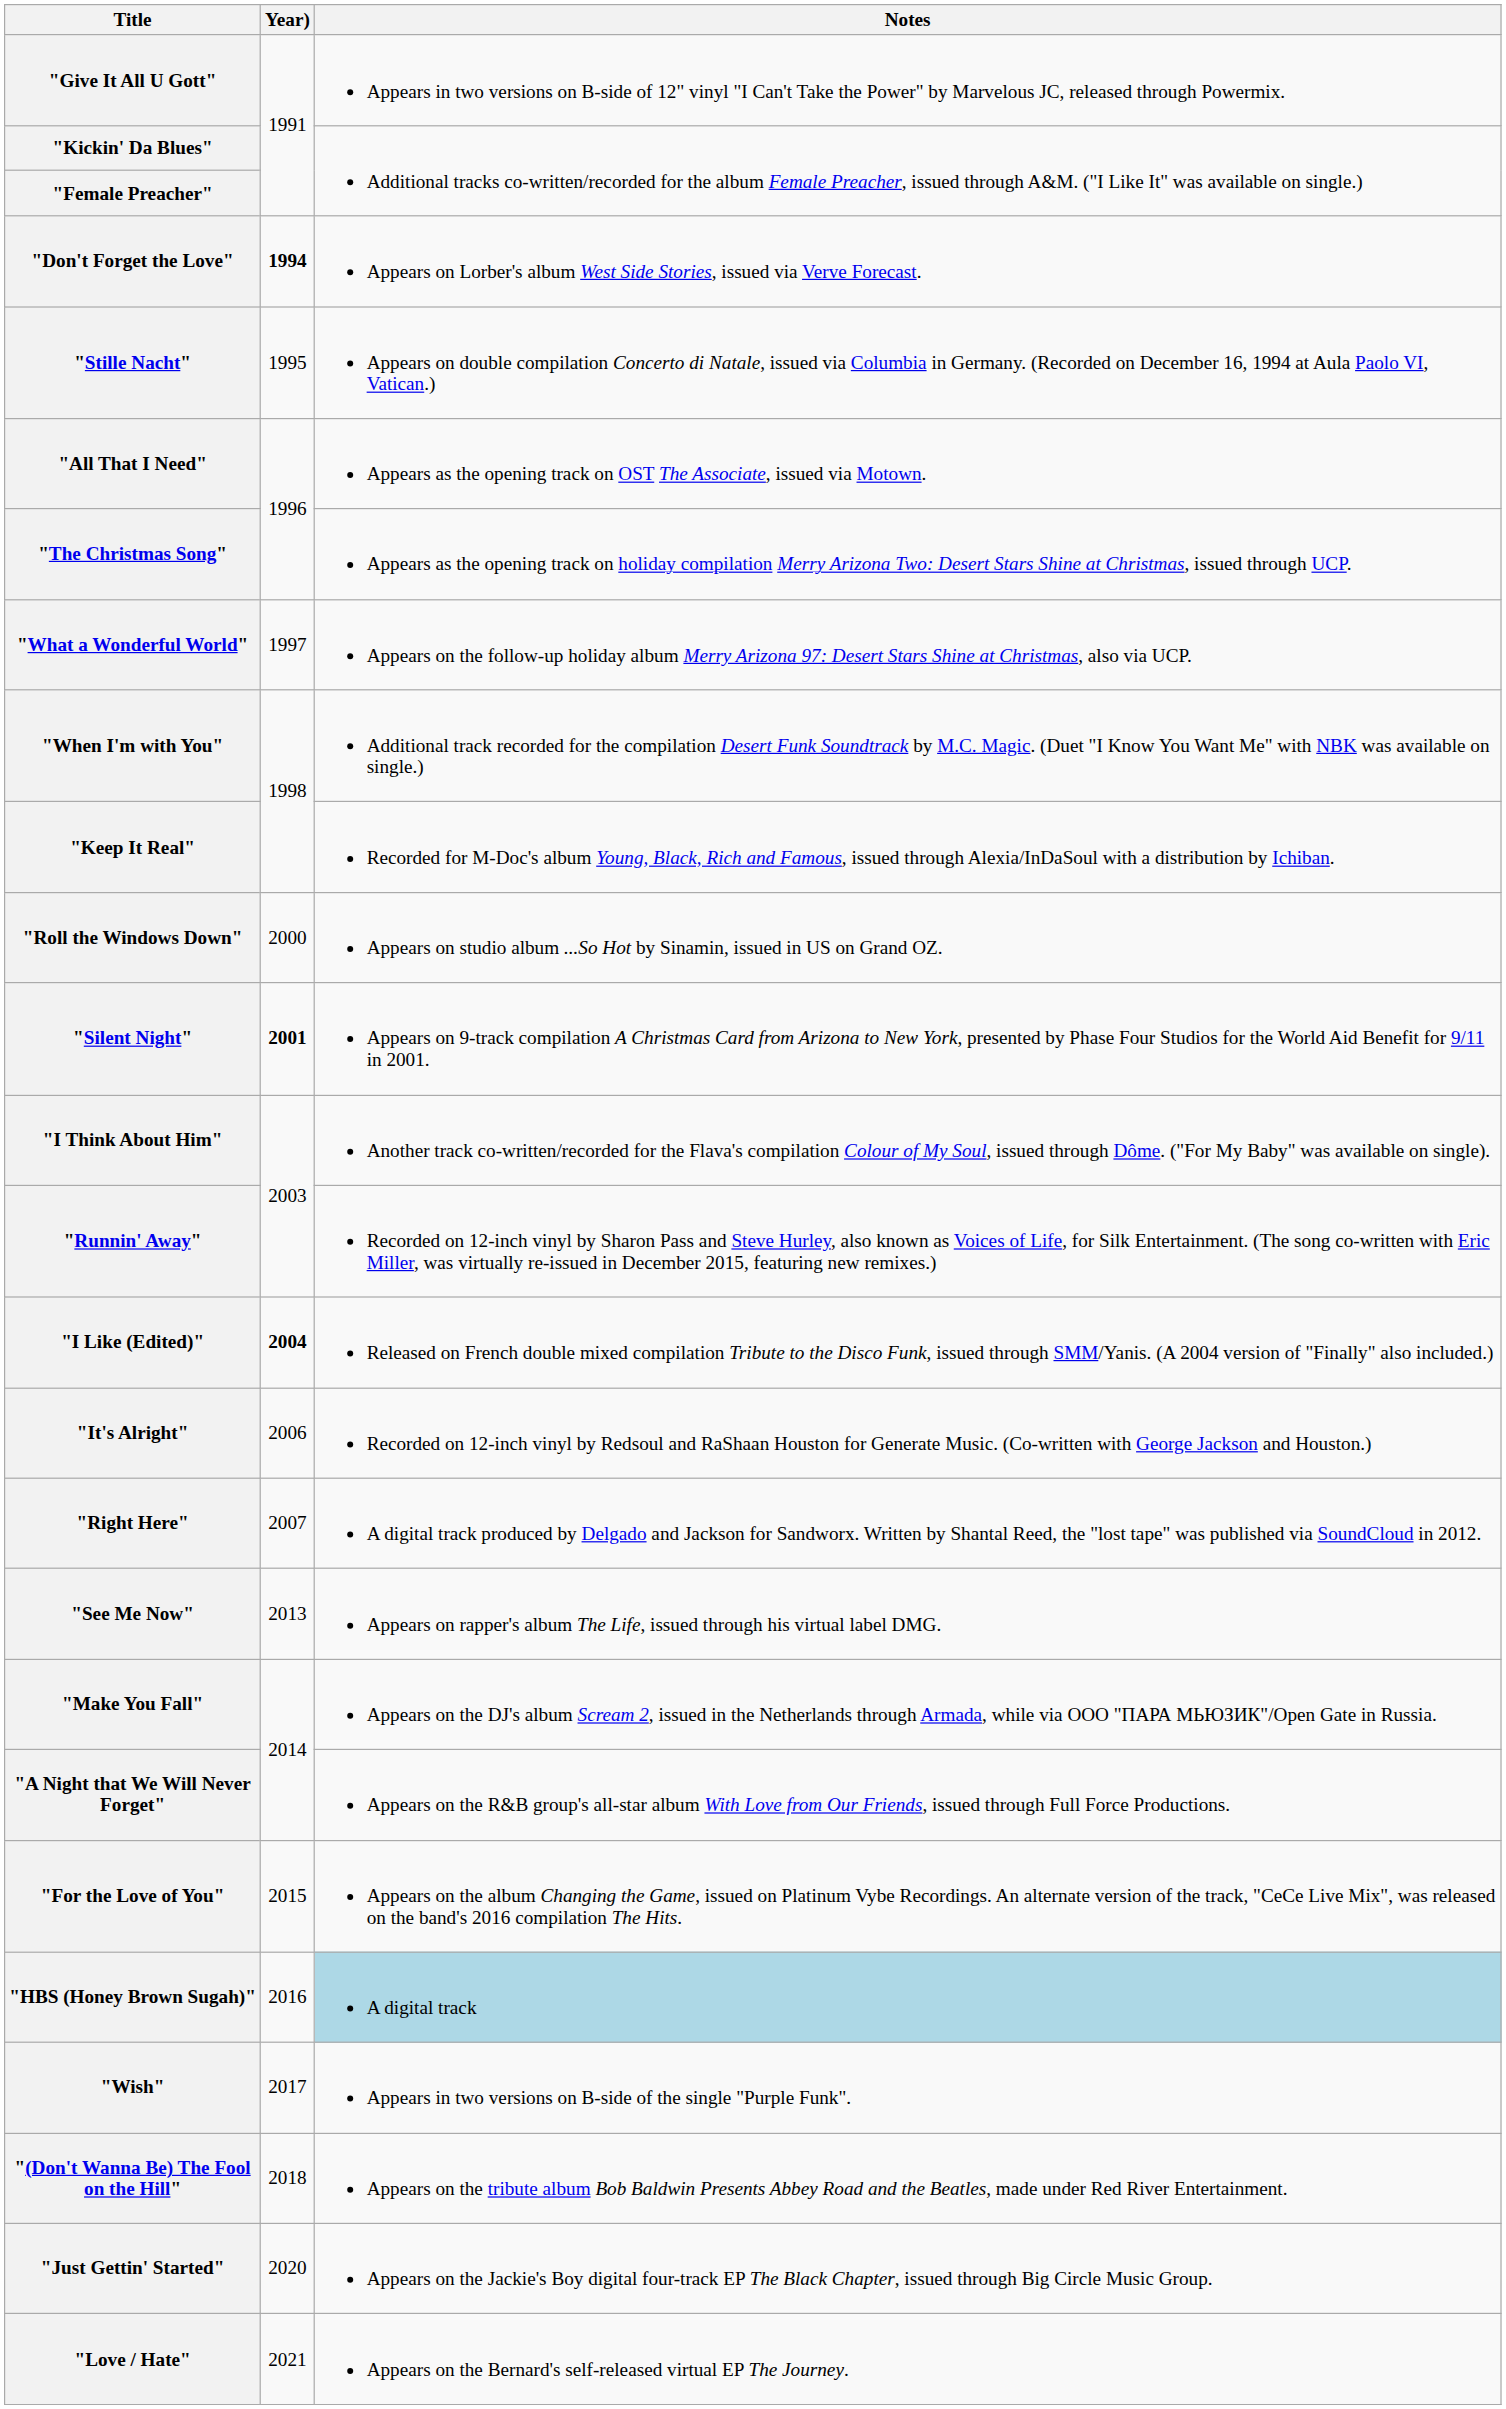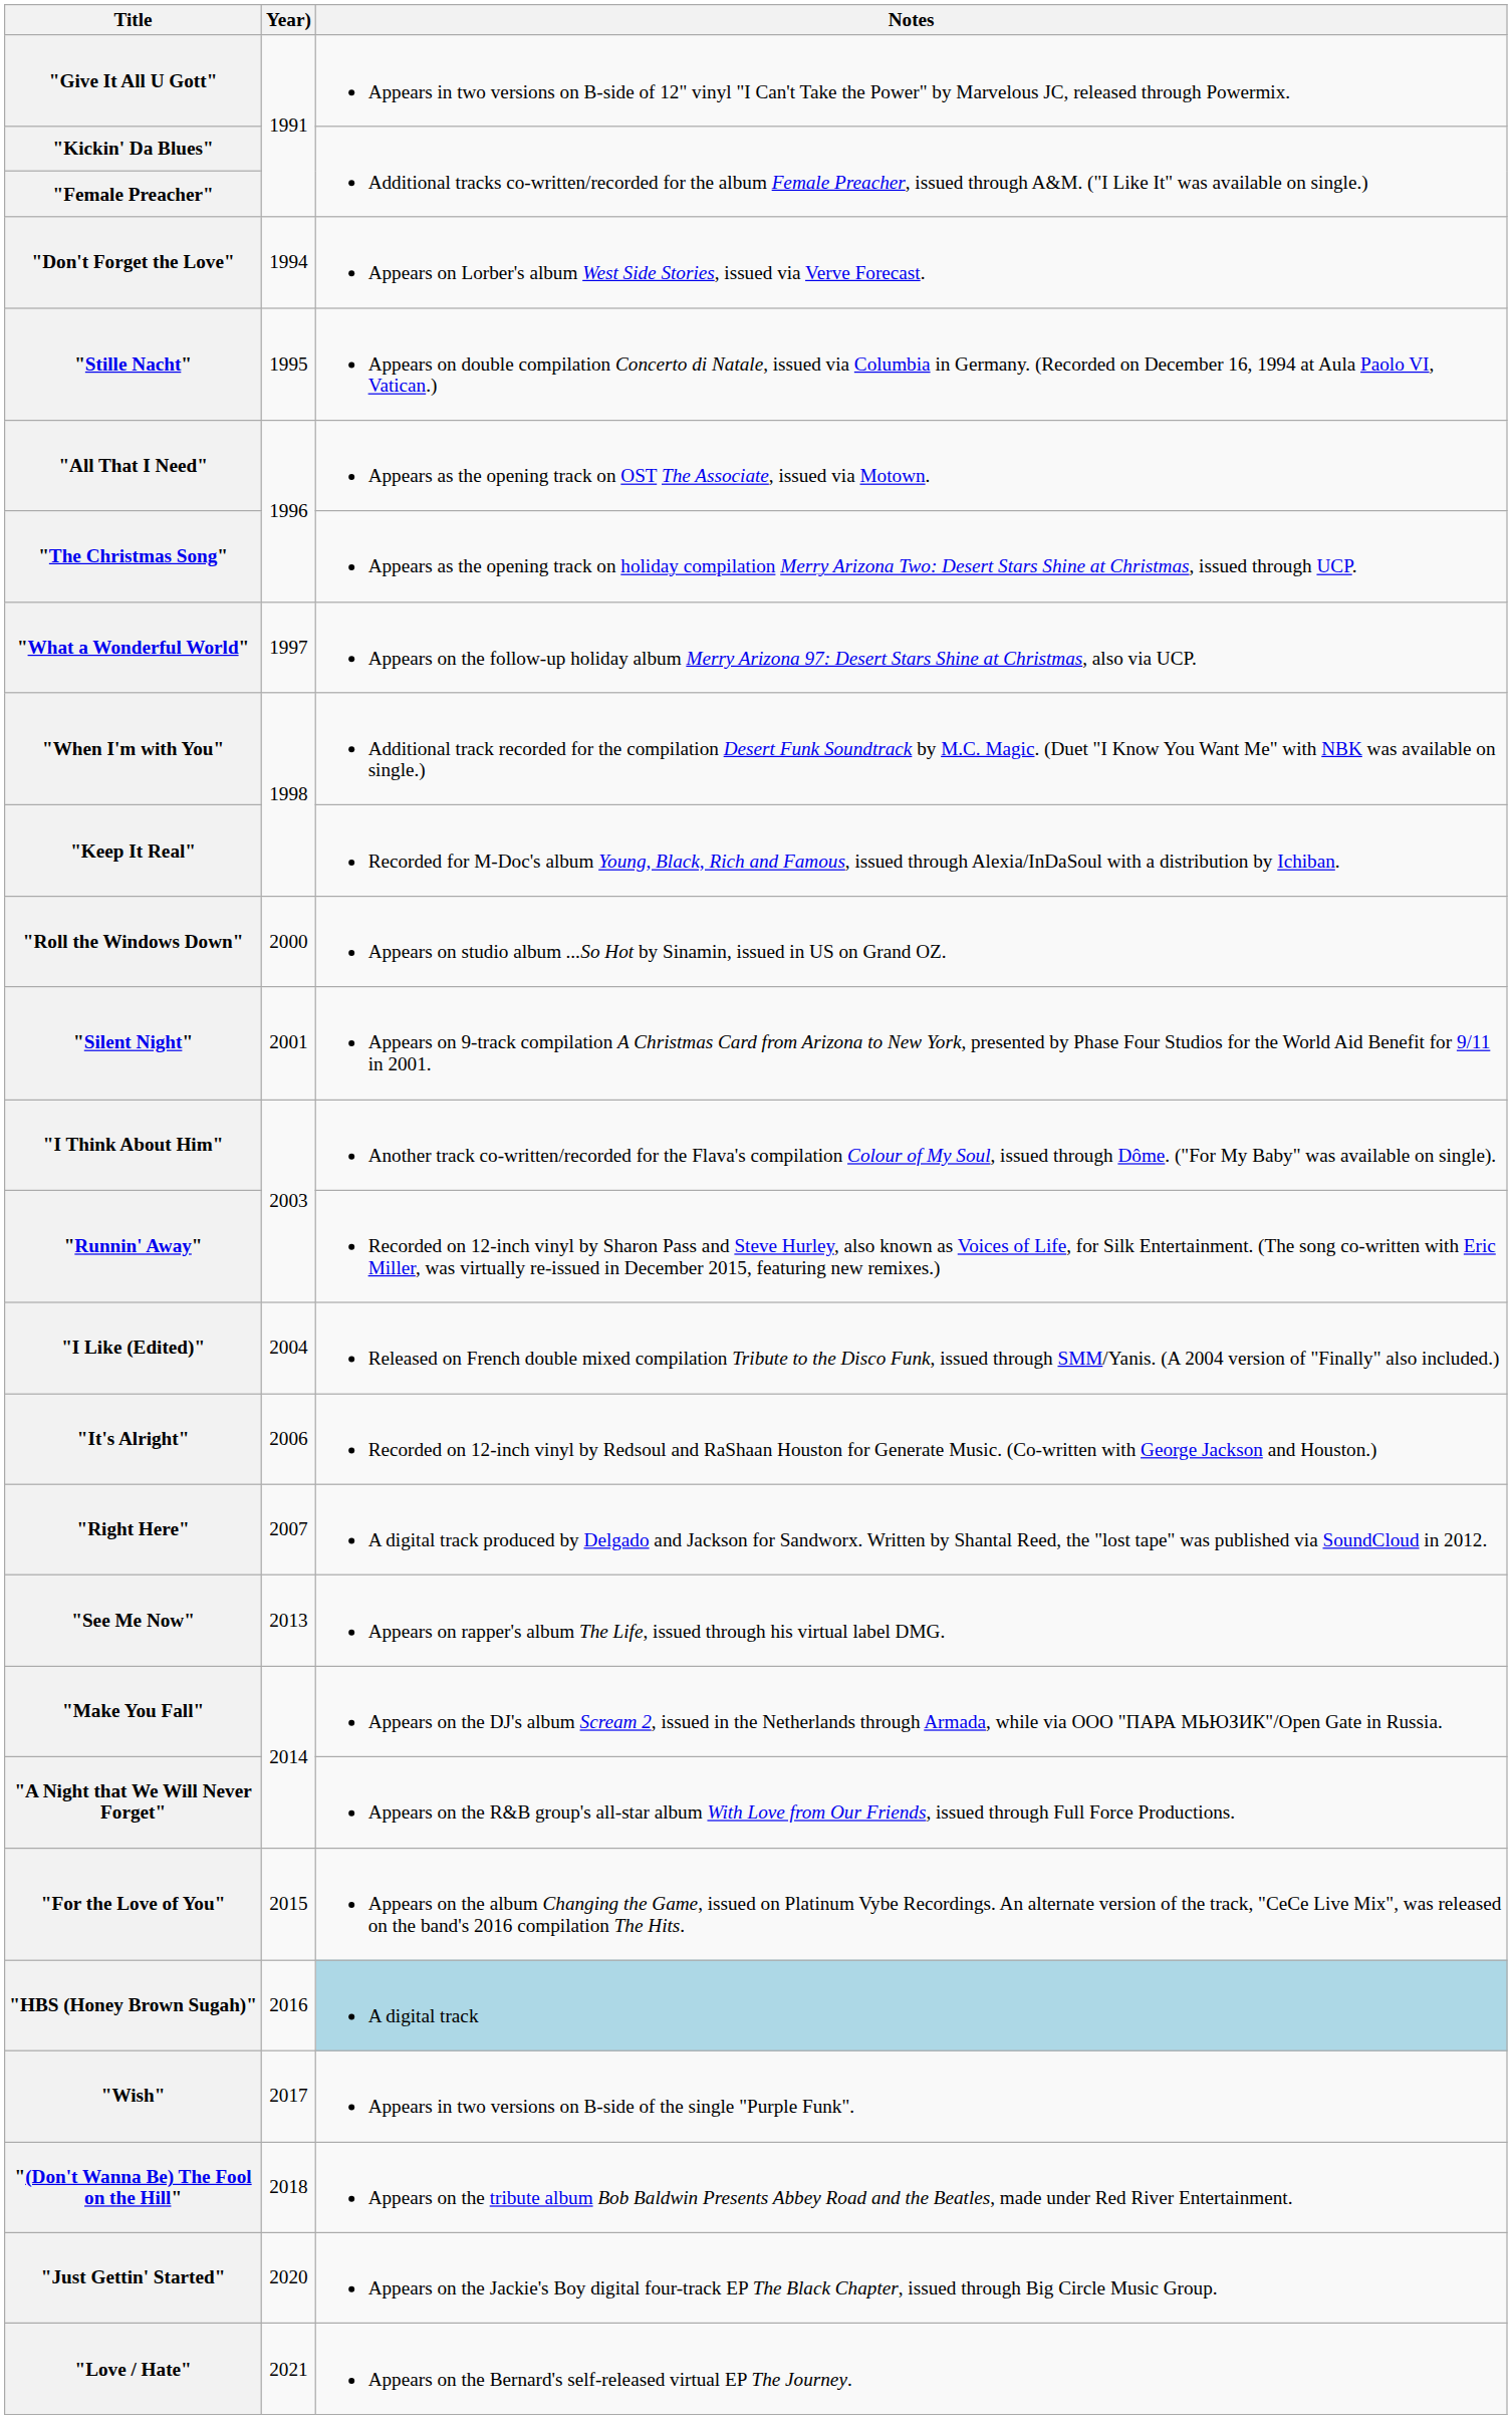"Don't Forget the Love" | Year): bold -> normal
"Silent Night" | Year): bold -> normal
"I Like (Edited)" | Year): bold -> normal
